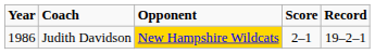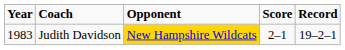Judith Davidson | Year: 1986 -> 1983
